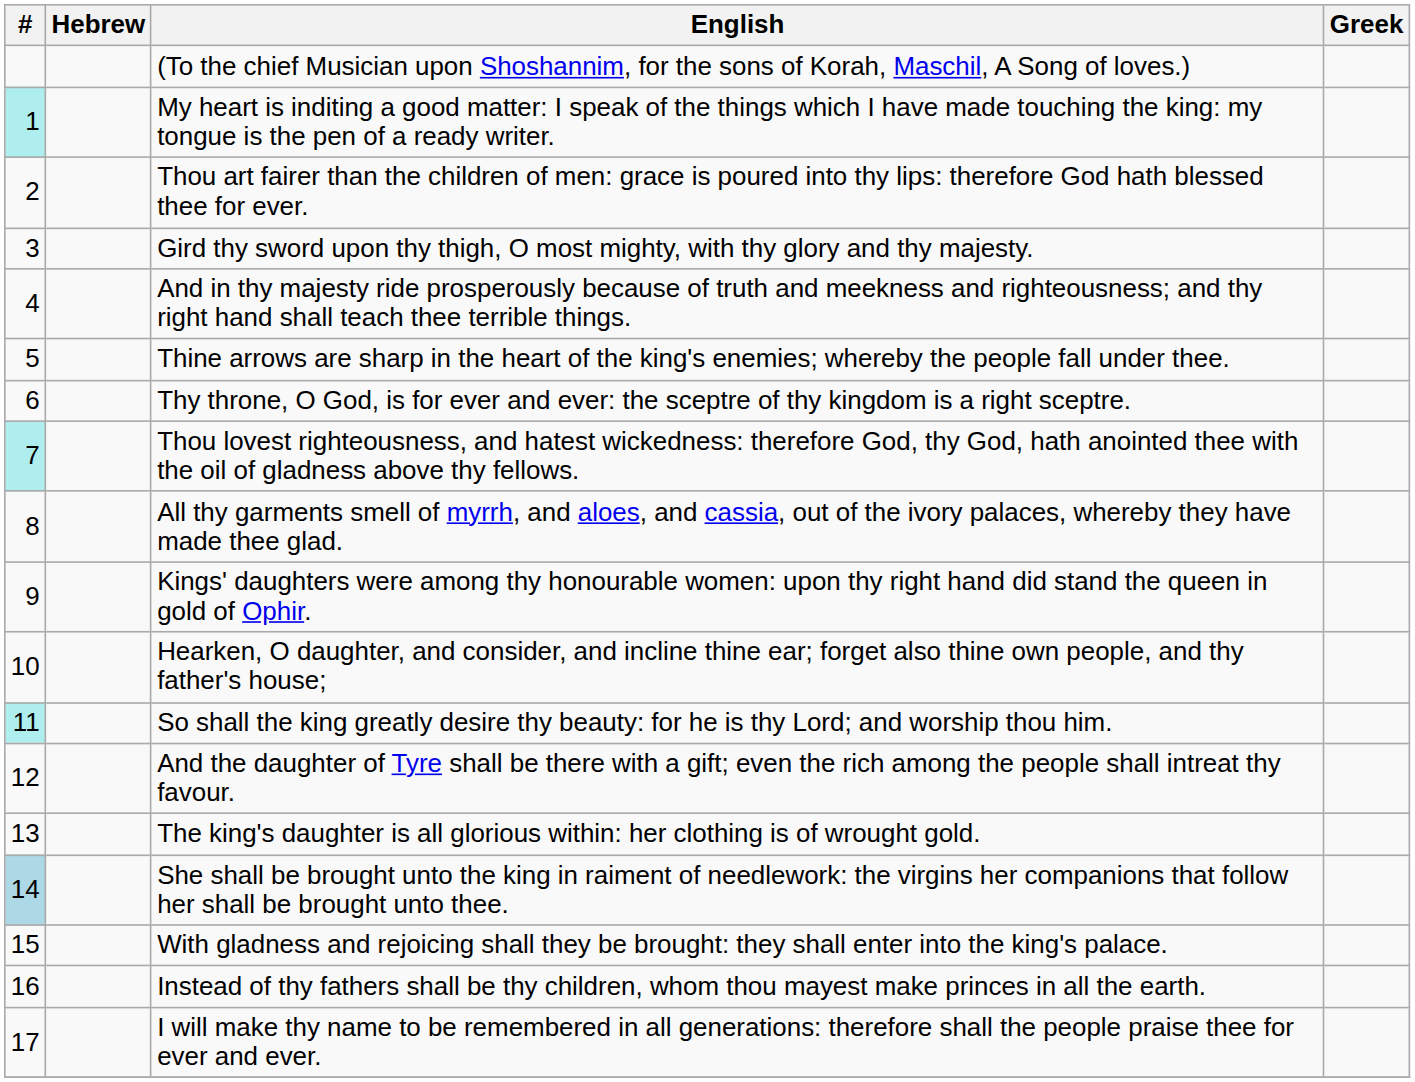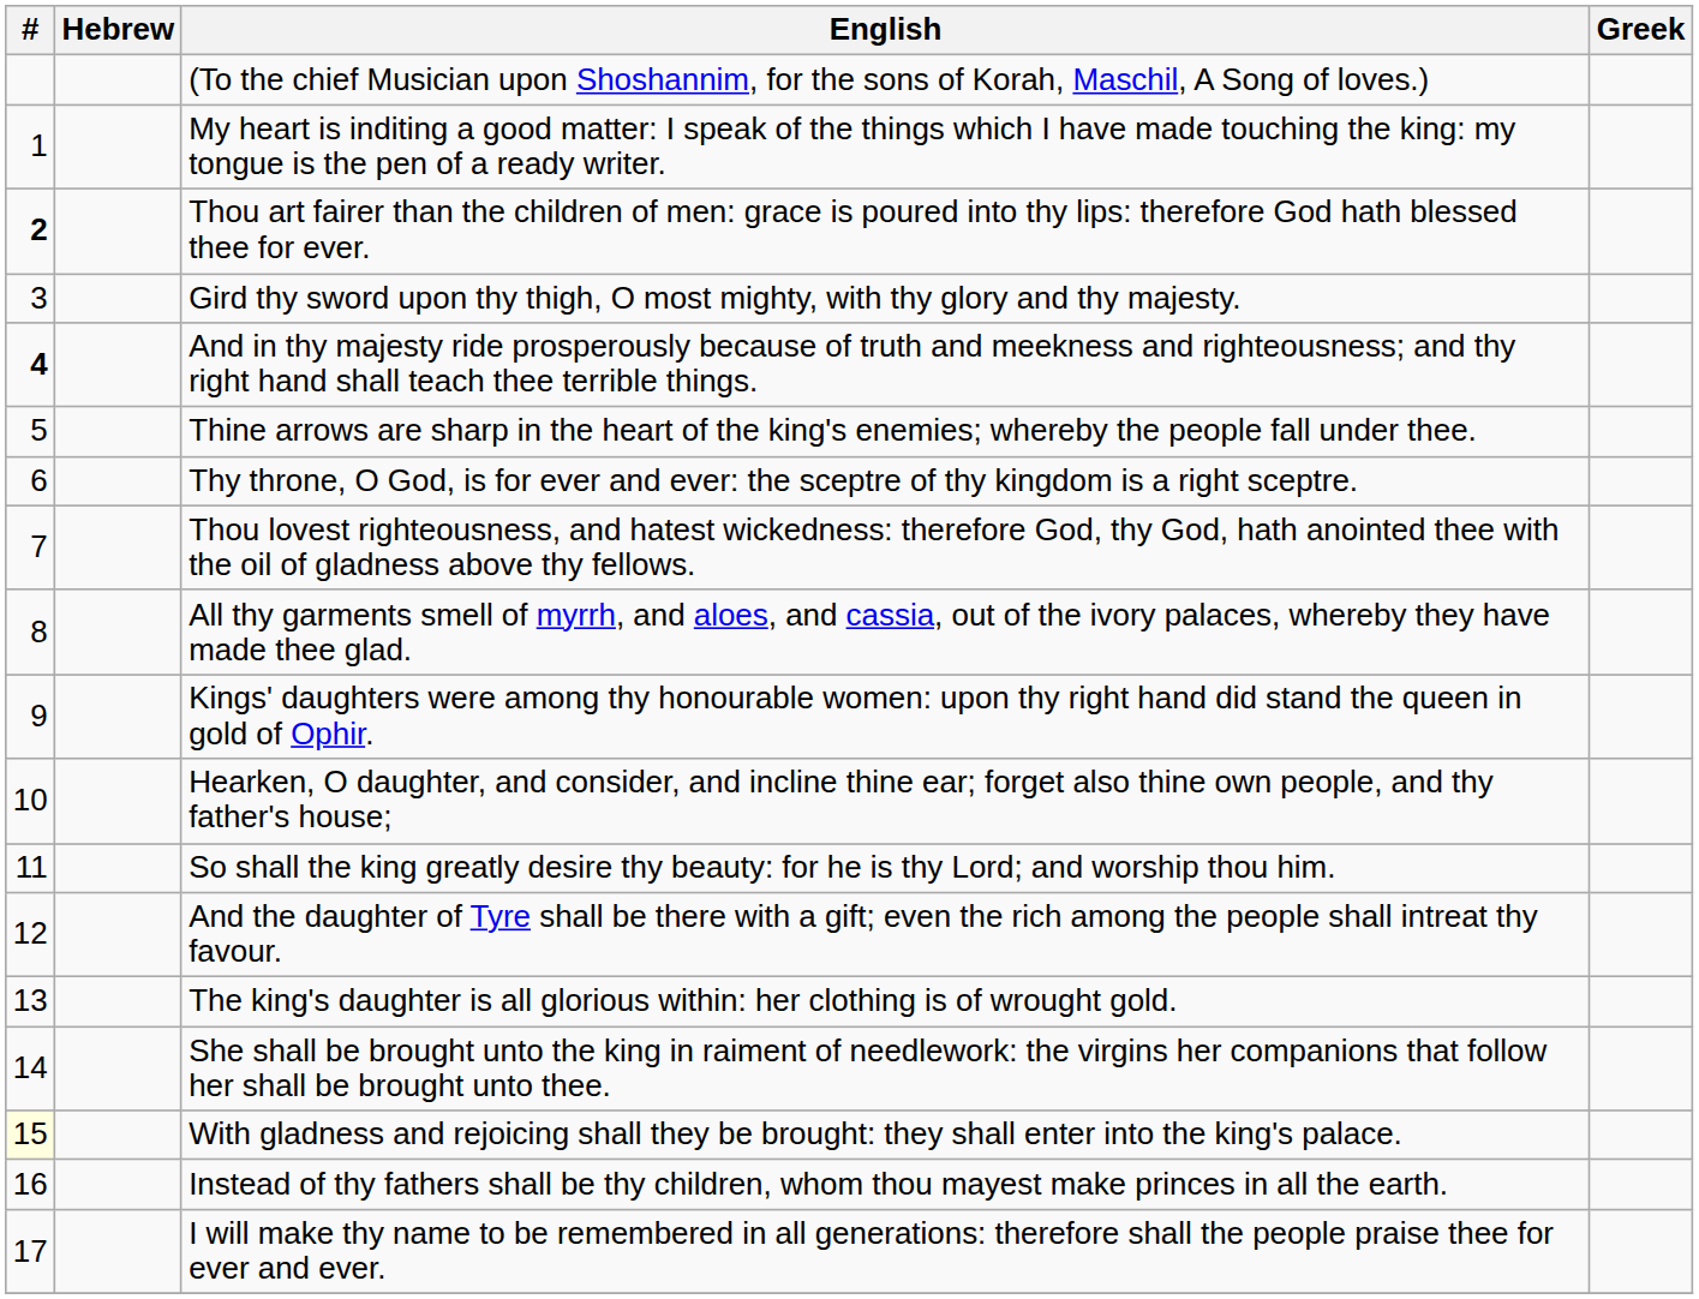row 3 | #: paleturquoise background -> no background
row 4 | #: normal -> bold
row 6 | #: normal -> bold
row 9 | #: paleturquoise background -> no background
row 13 | #: paleturquoise background -> no background
row 16 | #: lightblue background -> no background
row 17 | #: no background -> lightyellow background
